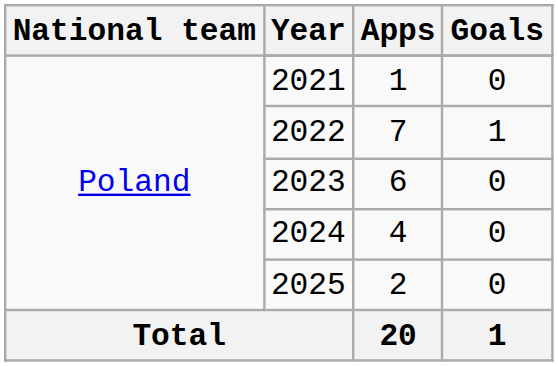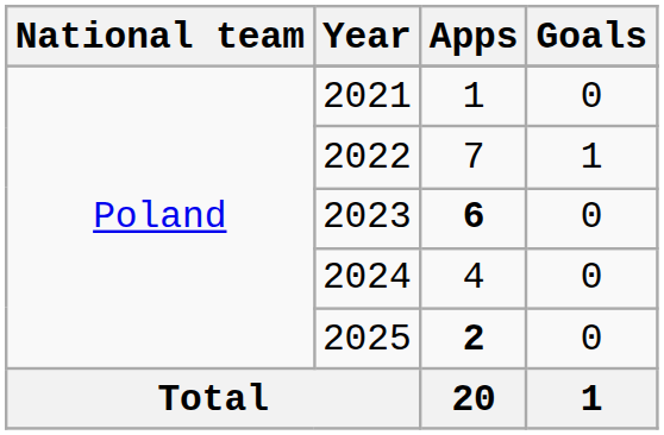2023 | Apps: normal -> bold
2025 | Apps: normal -> bold
